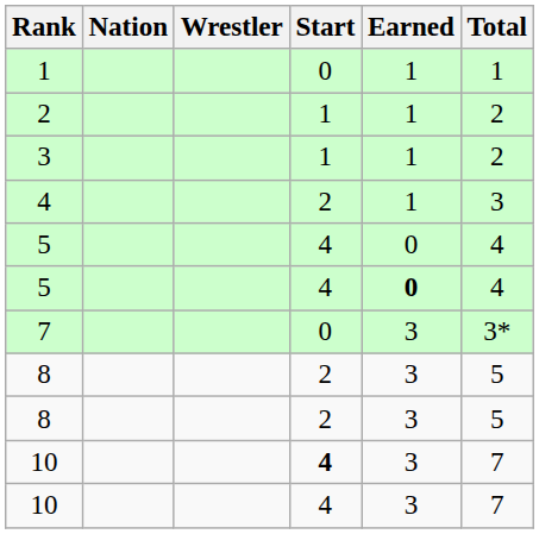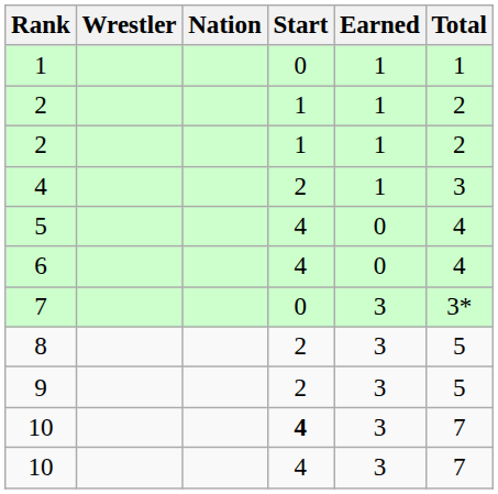columns swapped: Wrestler <-> Nation
row 4 | Rank: 3 -> 2
row 7 | Rank: 5 -> 6
row 7 | Earned: bold -> normal
row 10 | Rank: 8 -> 9
